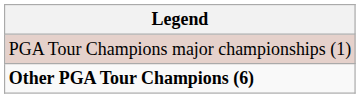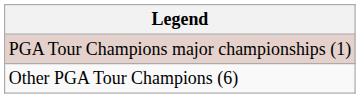row 3 | column 1: bold -> normal
